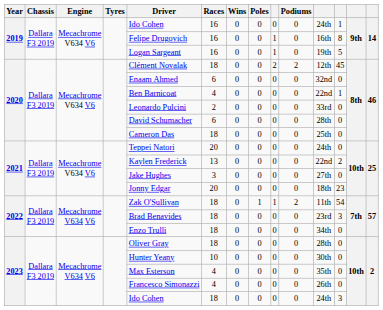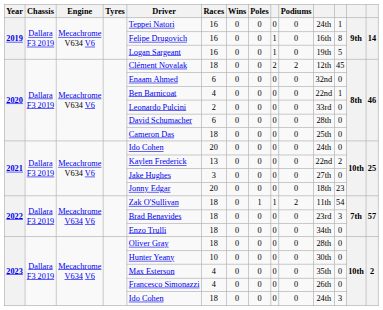row 2 | Driver: Ido Cohen -> Teppei Natori
row 11 | Driver: Teppei Natori -> Ido Cohen
